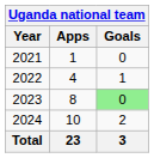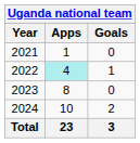2022 | Apps: no background -> paleturquoise background
2023 | Goals: lightgreen background -> no background
